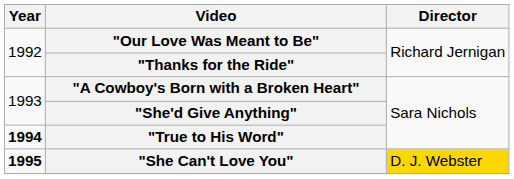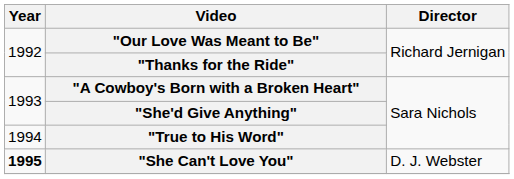"True to His Word" | Year: bold -> normal
"She Can't Love You" | Director: gold background -> no background
